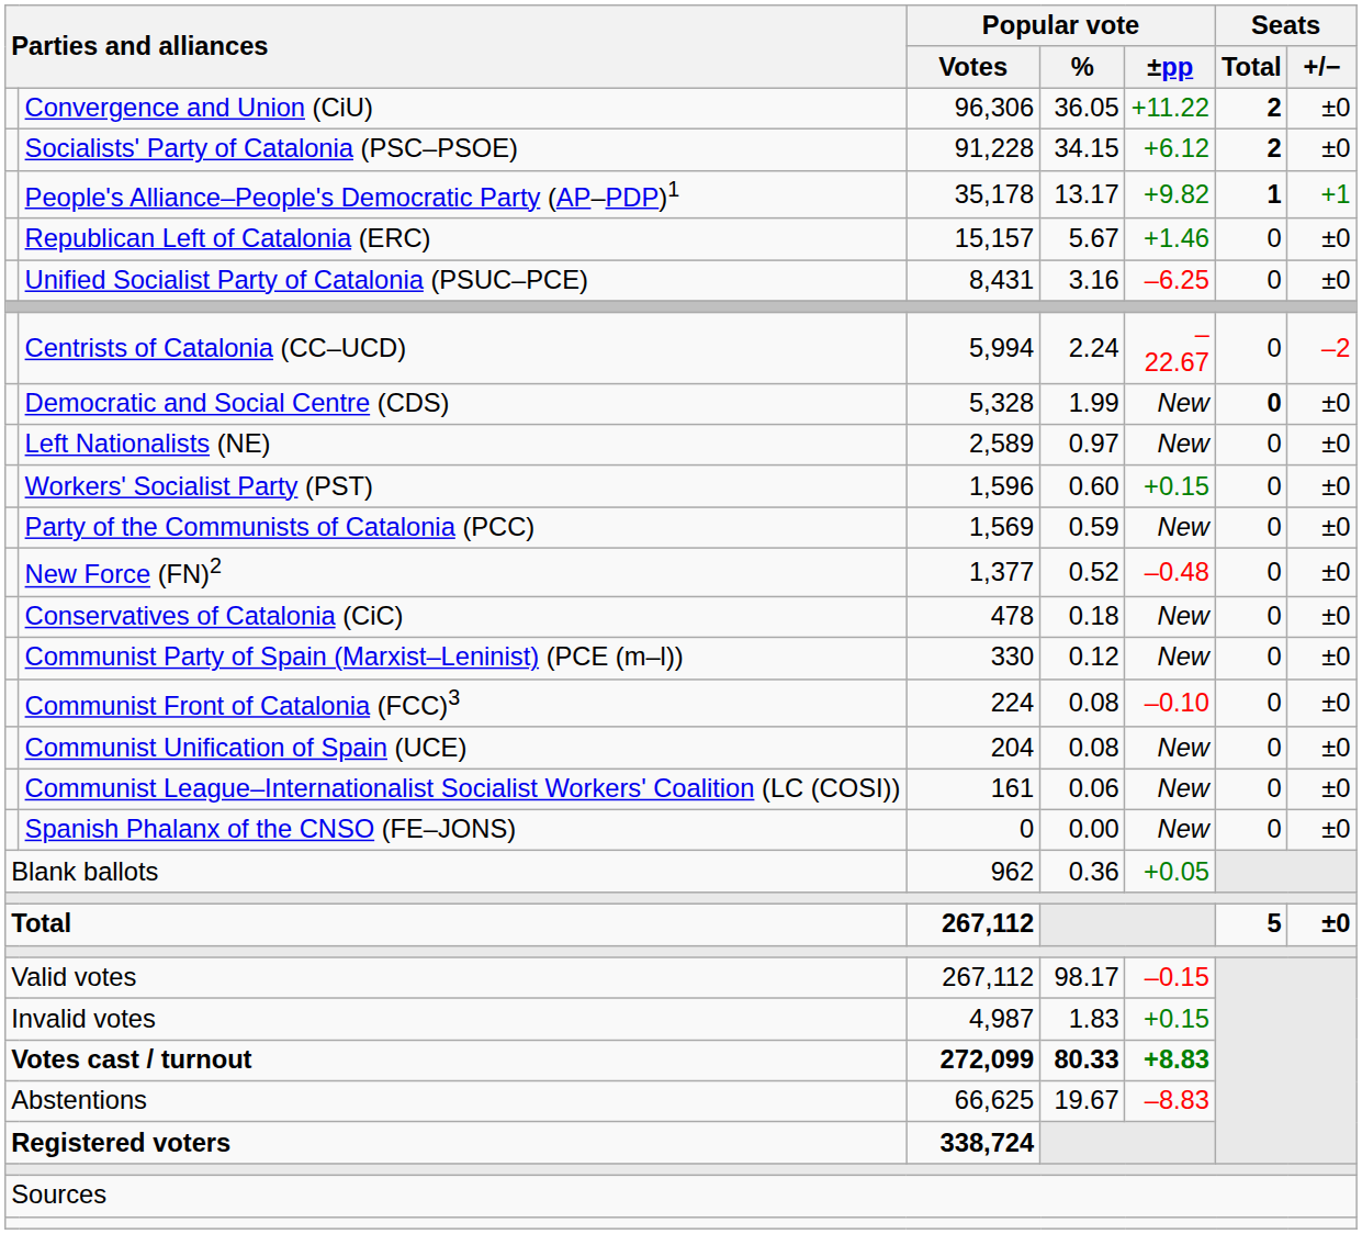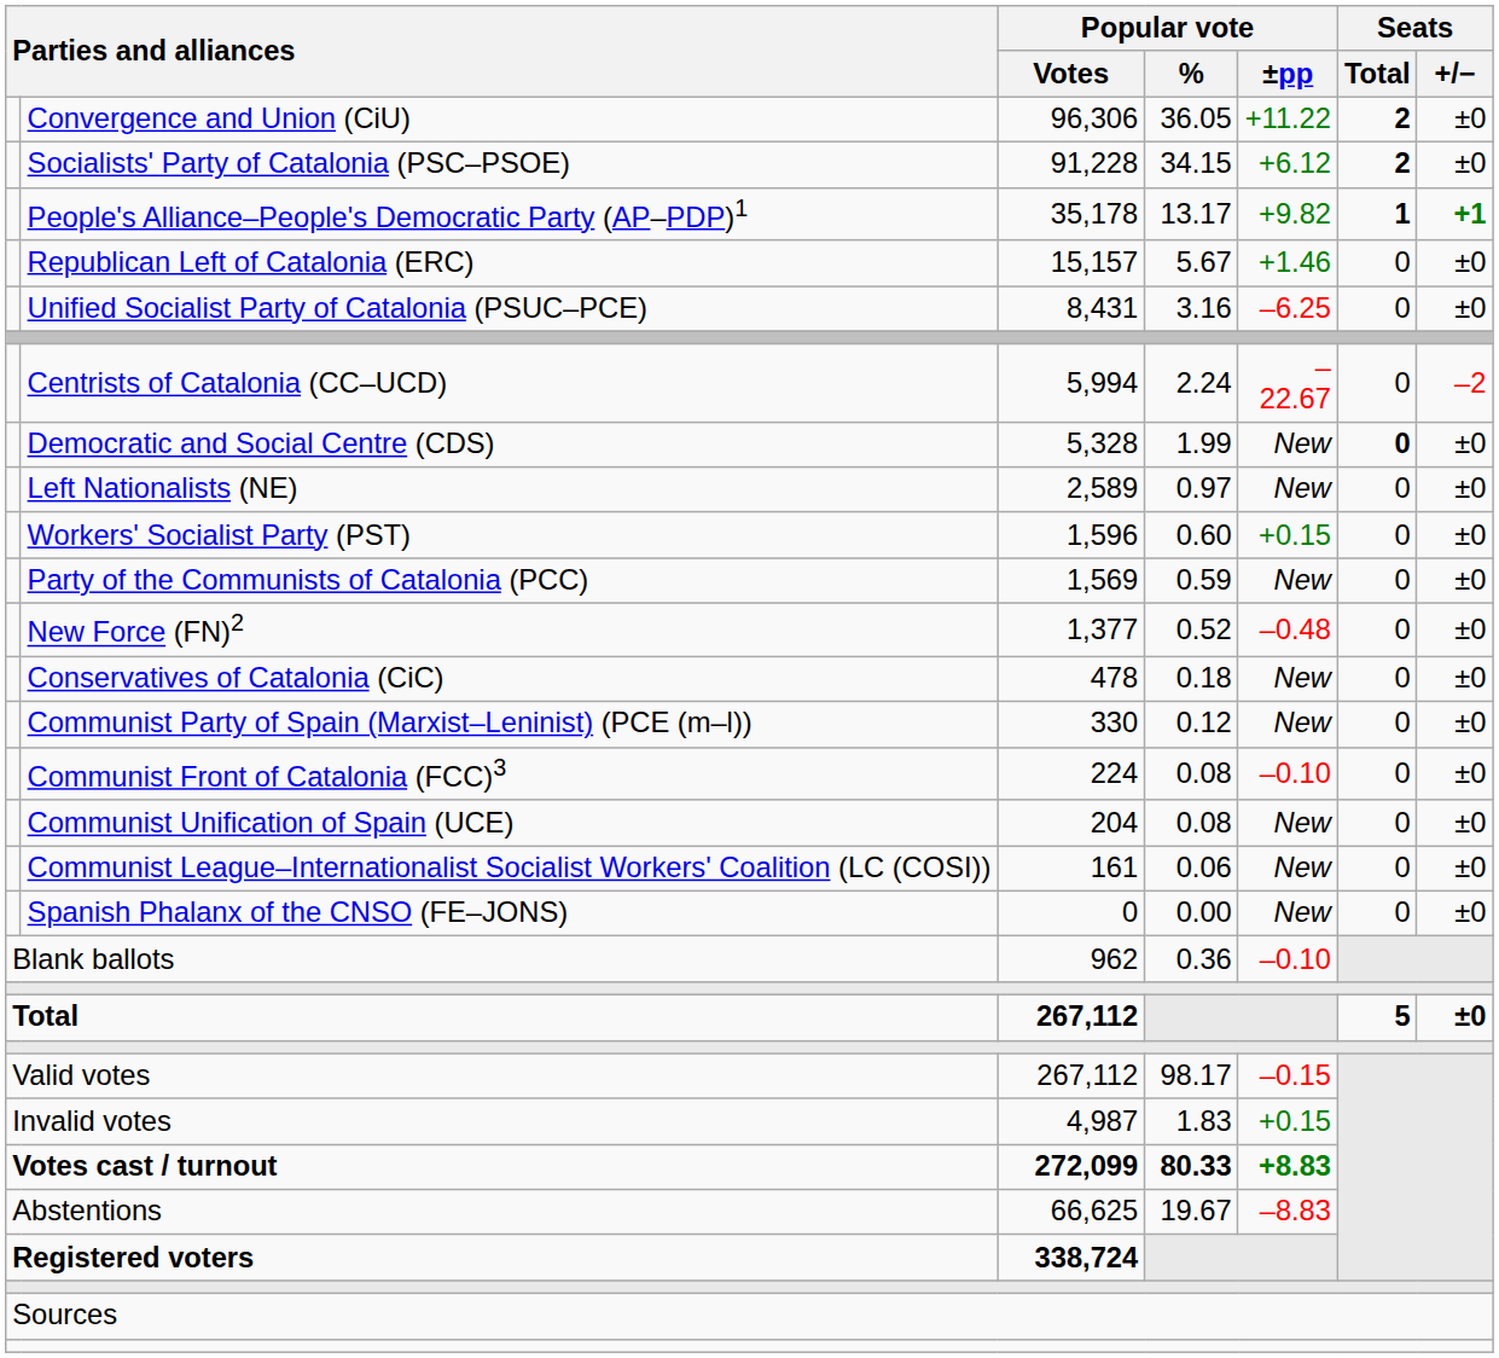People's Alliance–People's Democratic Party (AP–PDP)1 | Seats / +/−: normal -> bold
Blank ballots | Popular vote / ±pp: +0.05 -> –0.10
